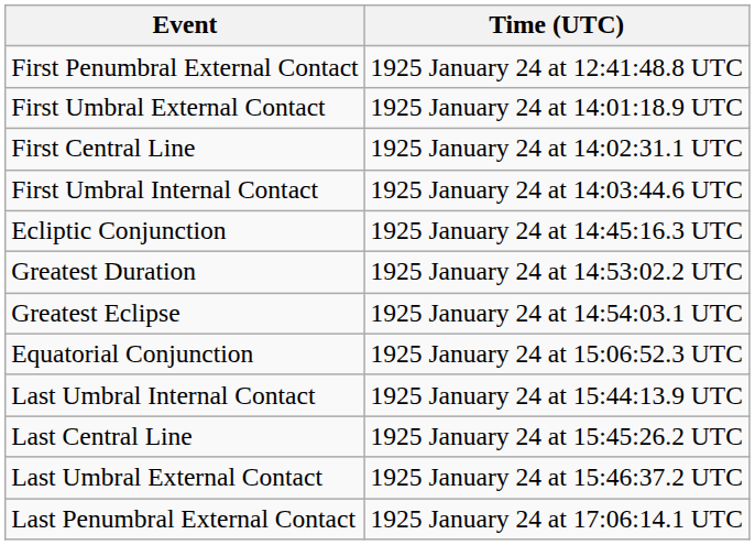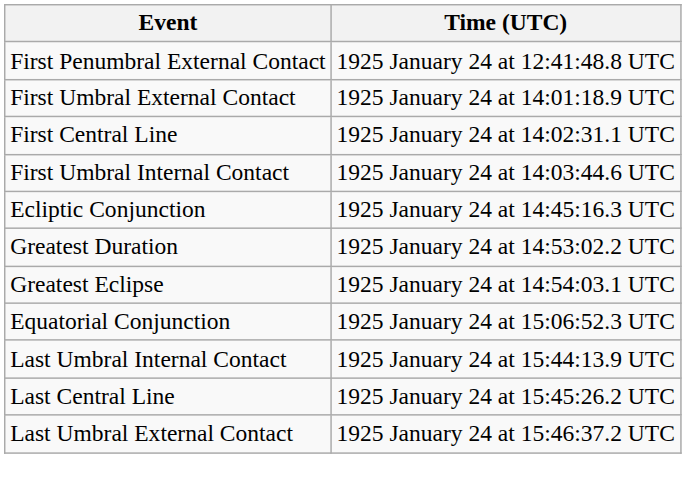- row: Last Penumbral External Contact | 1925 January 24 at 17:06:14.1 UTC
